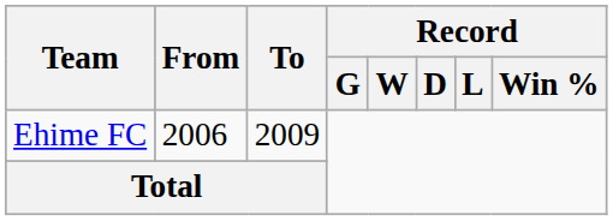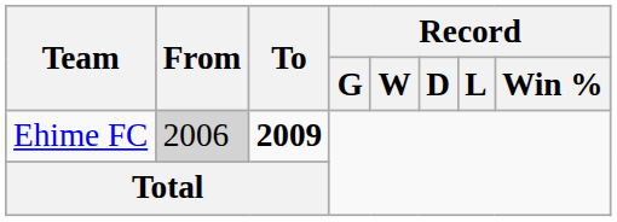Ehime FC | From: no background -> lightgrey background
Ehime FC | To: normal -> bold
